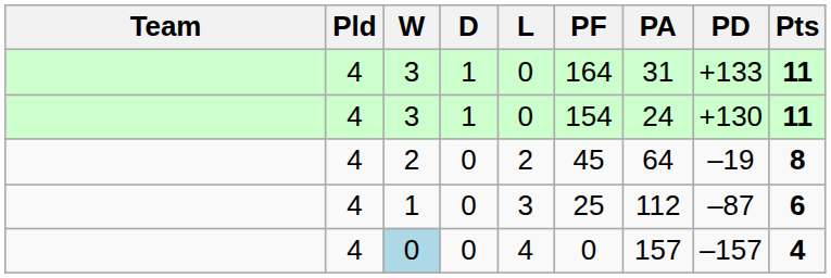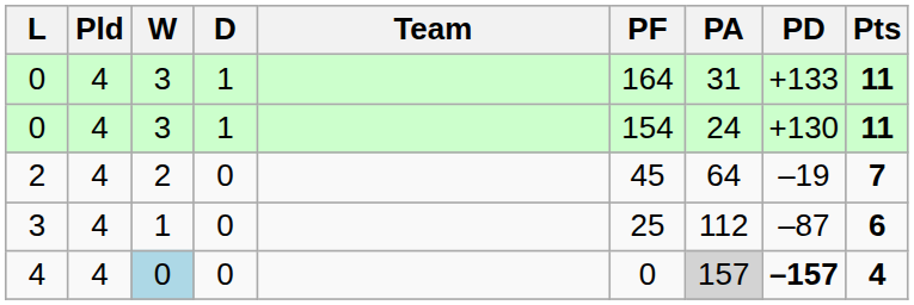columns swapped: Team <-> L
row 4 | Pts: 8 -> 7
row 6 | PA: no background -> lightgrey background
row 6 | PD: normal -> bold
